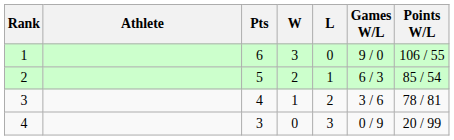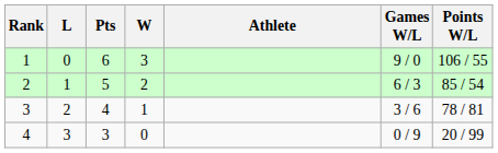columns swapped: Athlete <-> L
